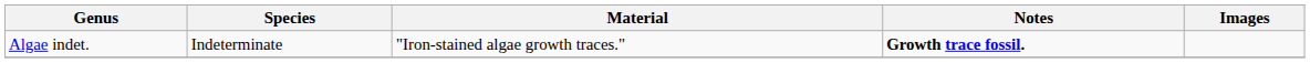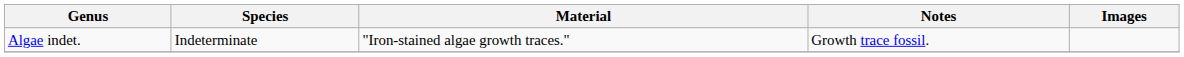Algae indet. | Notes: bold -> normal
